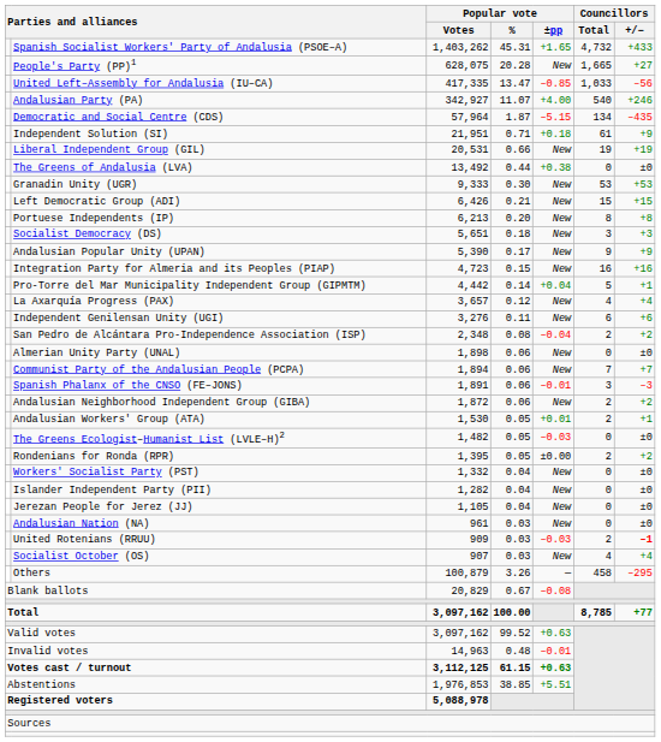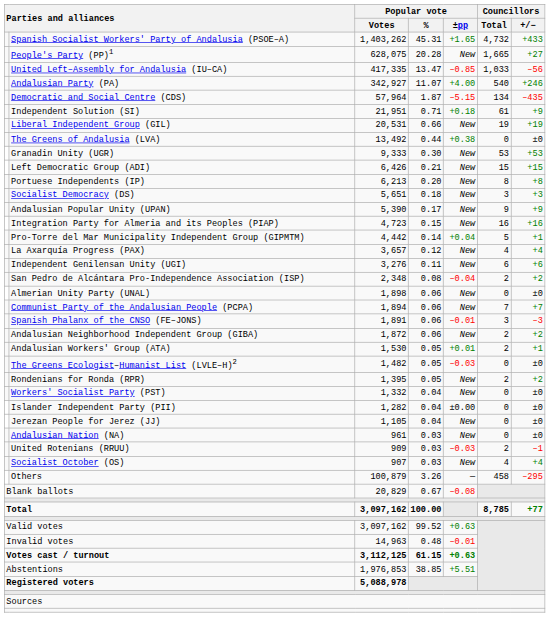Rondenians for Ronda (RPR) | Popular vote / ±pp: ±0.00 -> New
Islander Independent Party (PII) | Popular vote / ±pp: New -> ±0.00
United Rotenians (RRUU) | Councillors / +/−: bold -> normal
